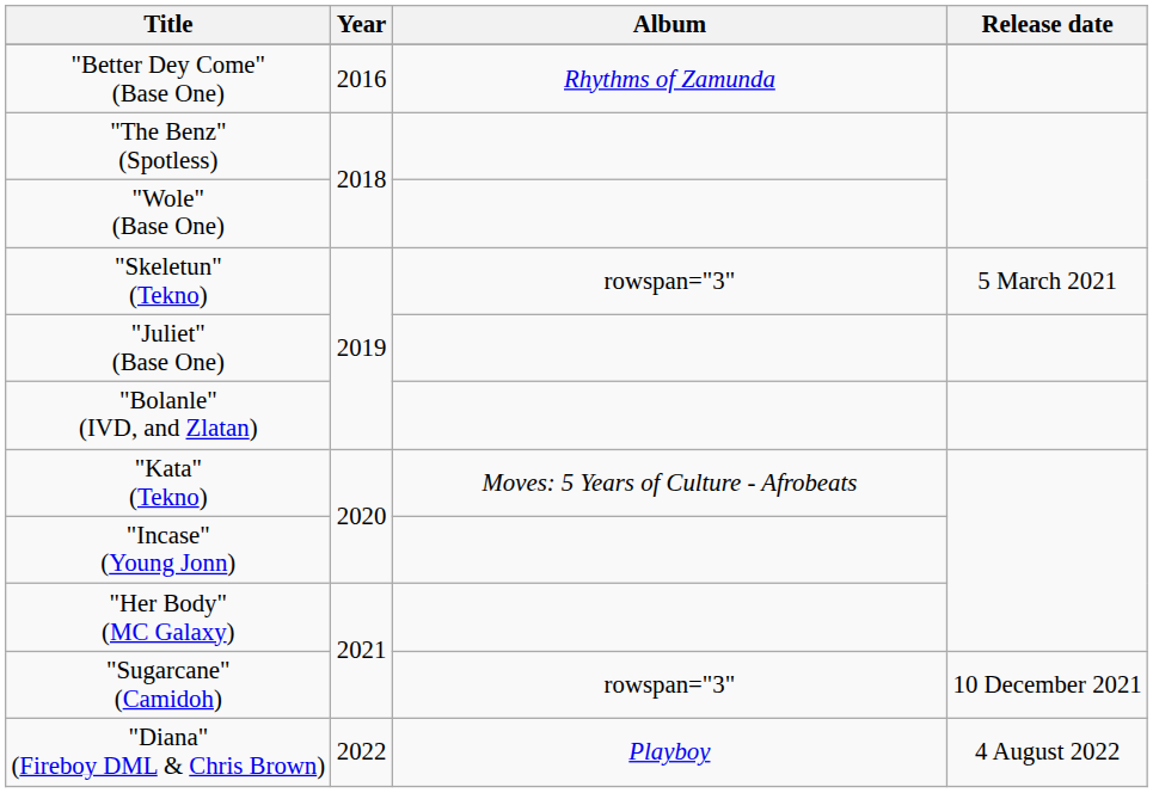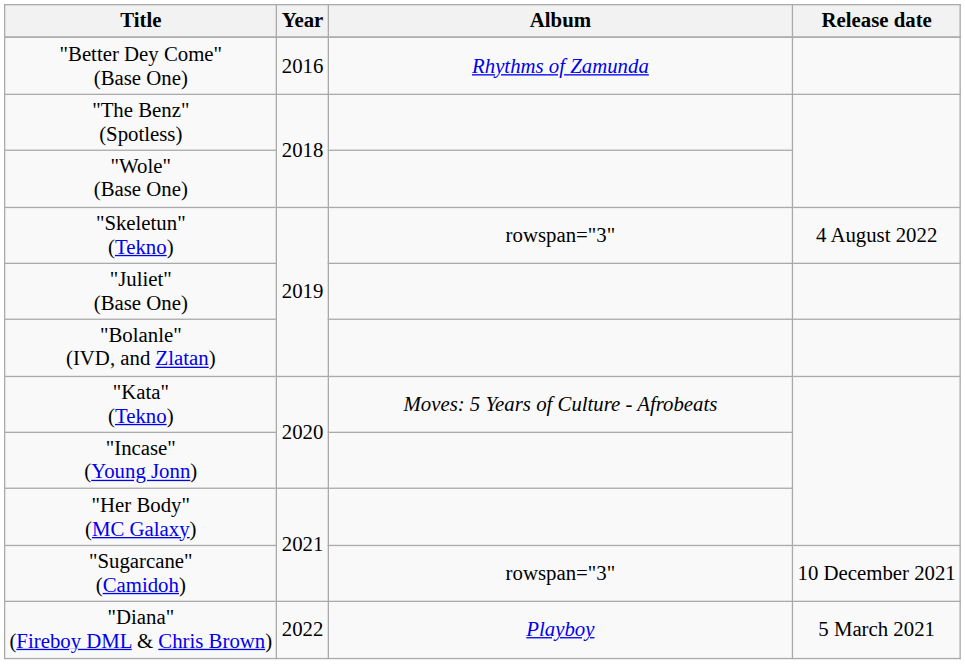"Skeletun" (Tekno) | Release date: 5 March 2021 -> 4 August 2022
"Diana" (Fireboy DML & Chris Brown) | Release date: 4 August 2022 -> 5 March 2021
